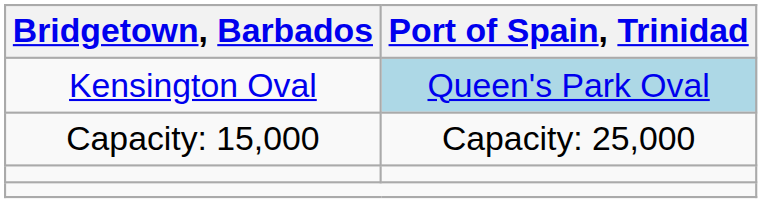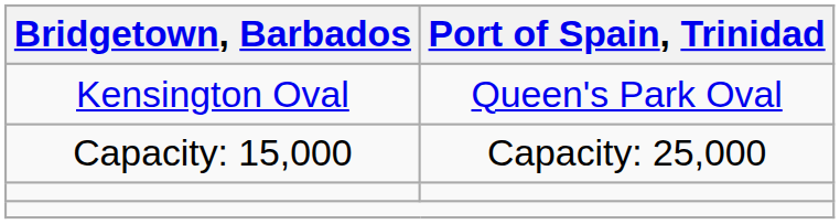row 2 | Port of Spain, Trinidad: lightblue background -> no background
